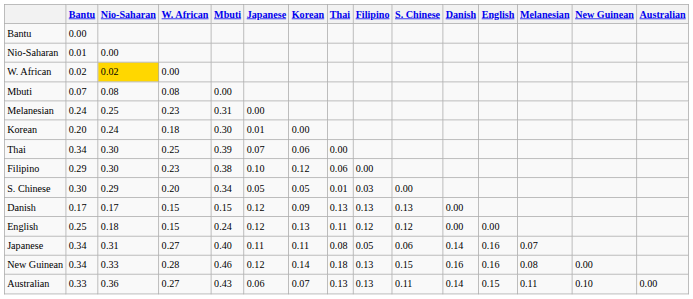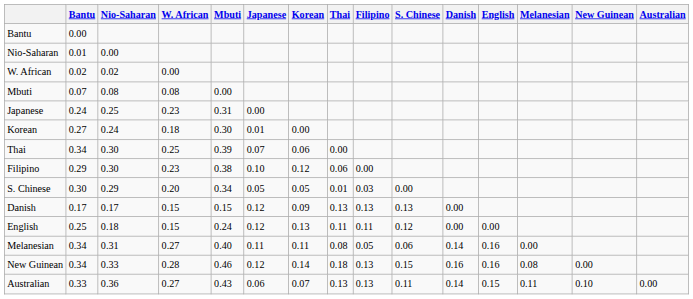row 4 | Nio-Saharan: gold background -> no background
row 6 | column 1: Melanesian -> Japanese
row 7 | Bantu: 0.20 -> 0.27
row 12 | Filipino: 0.12 -> 0.11
row 13 | column 1: Japanese -> Melanesian
row 13 | Melanesian: 0.07 -> 0.00
